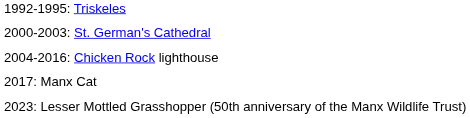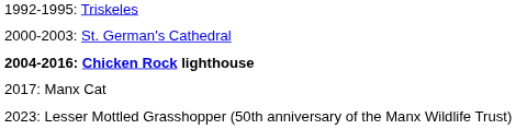row 3 | column 1: normal -> bold
